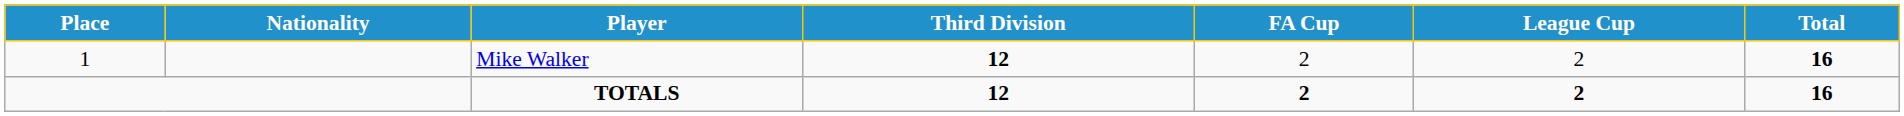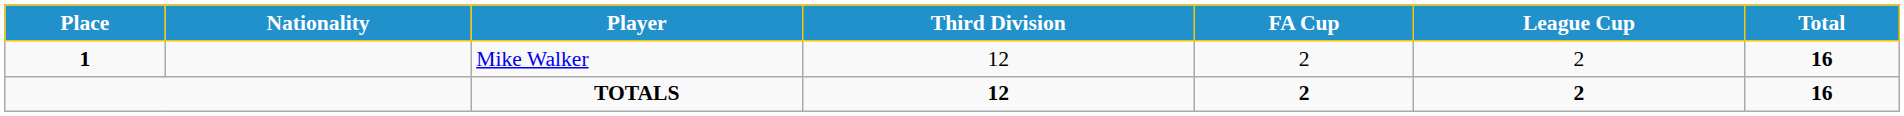Mike Walker | Place: normal -> bold
Mike Walker | Third Division: bold -> normal
